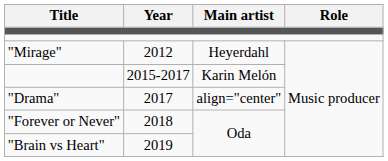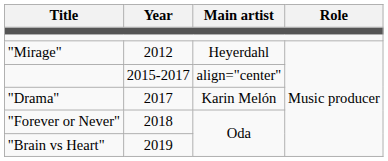2015-2017 | Main artist: Karin Melón -> align="center"
2017 | Main artist: align="center" -> Karin Melón
